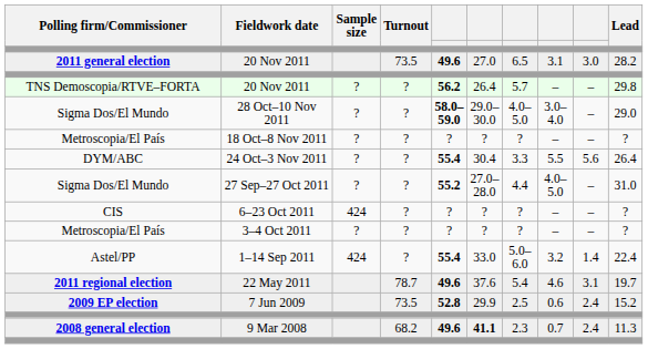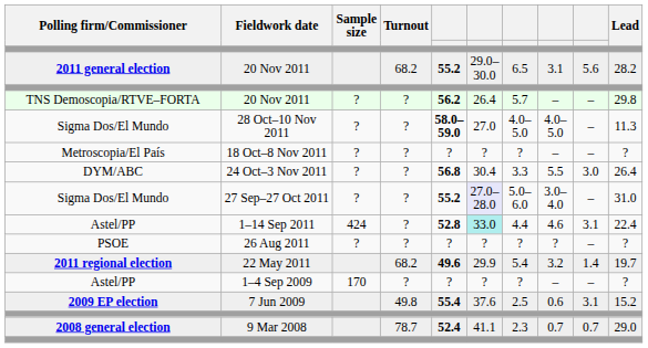2011 general election / 20 Nov 2011 | Turnout: 73.5 -> 68.2
2011 general election / 20 Nov 2011 | column 5: 49.6 -> 55.2
2011 general election / 20 Nov 2011 | column 6: 27.0 -> 29.0– 30.0
2011 general election / 20 Nov 2011 | column 9: 3.0 -> 5.6
28 Oct–10 Nov 2011 | column 6: 29.0– 30.0 -> 27.0
28 Oct–10 Nov 2011 | column 8: 3.0– 4.0 -> 4.0– 5.0
28 Oct–10 Nov 2011 | Lead: 29.0 -> 11.3
24 Oct–3 Nov 2011 | column 5: 55.4 -> 56.8
24 Oct–3 Nov 2011 | column 9: 5.6 -> 3.0
27 Sep–27 Oct 2011 | column 6: no background -> lavender background
27 Sep–27 Oct 2011 | column 7: 4.4 -> 5.0– 6.0
27 Sep–27 Oct 2011 | column 8: 4.0– 5.0 -> 3.0– 4.0
- row: CIS | 6–23 Oct 2011 | 424 | ? | ? | ? | ? | – | – | ?
- row: Metroscopia/El País | 3–4 Oct 2011 | ? | ? | ? | ? | ? | – | – | ?
1–14 Sep 2011 | column 5: 55.4 -> 52.8
1–14 Sep 2011 | column 6: no background -> paleturquoise background
1–14 Sep 2011 | column 7: 5.0– 6.0 -> 4.4
1–14 Sep 2011 | column 8: 3.2 -> 4.6
1–14 Sep 2011 | column 9: 1.4 -> 3.1
+ row: PSOE | 26 Aug 2011 | ? | ? | ? | ? | ? | ? | – | ?
22 May 2011 | Turnout: 78.7 -> 68.2
22 May 2011 | column 6: 37.6 -> 29.9
22 May 2011 | column 8: 4.6 -> 3.2
22 May 2011 | column 9: 3.1 -> 1.4
+ row: Astel/PP | 1–4 Sep 2009 | 170 | ? | ? | ? | ? | – | – | ?
7 Jun 2009 | Turnout: 73.5 -> 49.8
7 Jun 2009 | column 5: 52.8 -> 55.4
7 Jun 2009 | column 6: 29.9 -> 37.6
7 Jun 2009 | column 9: 2.4 -> 3.1
9 Mar 2008 | Turnout: 68.2 -> 78.7
9 Mar 2008 | column 5: 49.6 -> 52.4
9 Mar 2008 | column 6: bold -> normal
9 Mar 2008 | column 9: 2.4 -> 0.7
9 Mar 2008 | Lead: 11.3 -> 29.0
